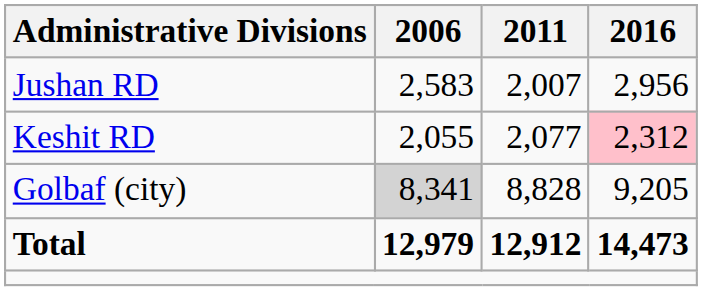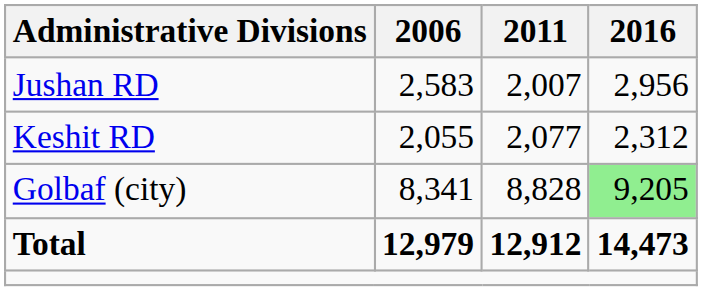Keshit RD | 2016: pink background -> no background
Golbaf (city) | 2006: lightgrey background -> no background
Golbaf (city) | 2016: no background -> lightgreen background
